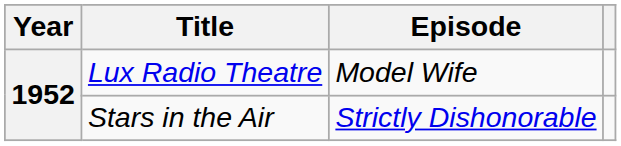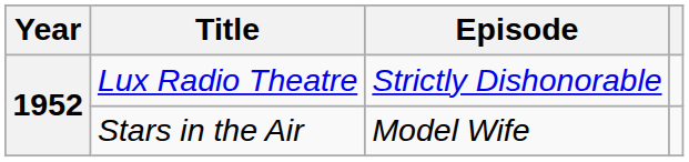Lux Radio Theatre | Episode: Model Wife -> Strictly Dishonorable
Stars in the Air | Episode: Strictly Dishonorable -> Model Wife
